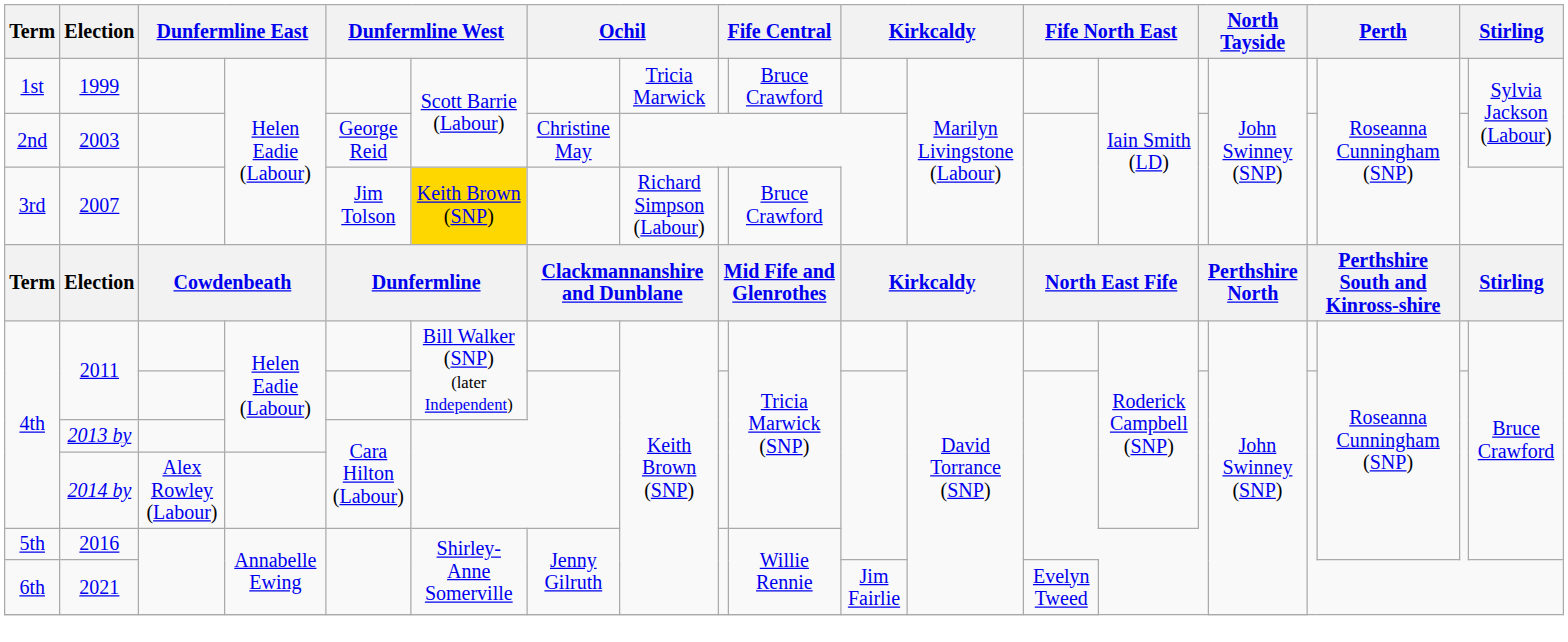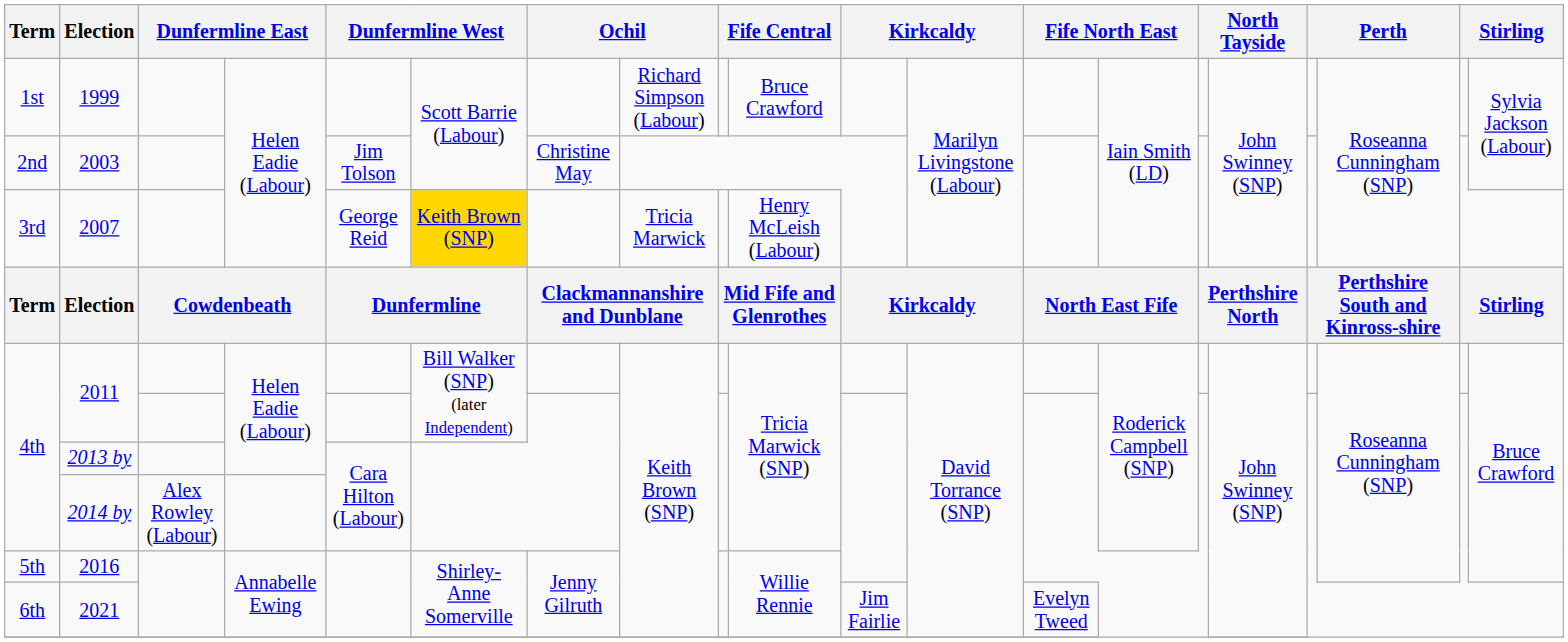1999 | column 8: Tricia Marwick -> Richard Simpson (Labour)
2003 | column 5: George Reid -> Jim Tolson
2007 | column 5: Jim Tolson -> George Reid
2007 | column 8: Richard Simpson (Labour) -> Tricia Marwick
2007 | column 10: Bruce Crawford -> Henry McLeish (Labour)
